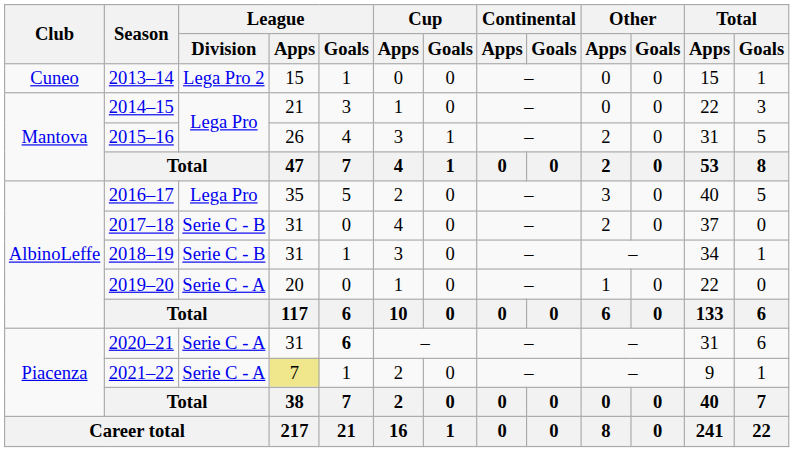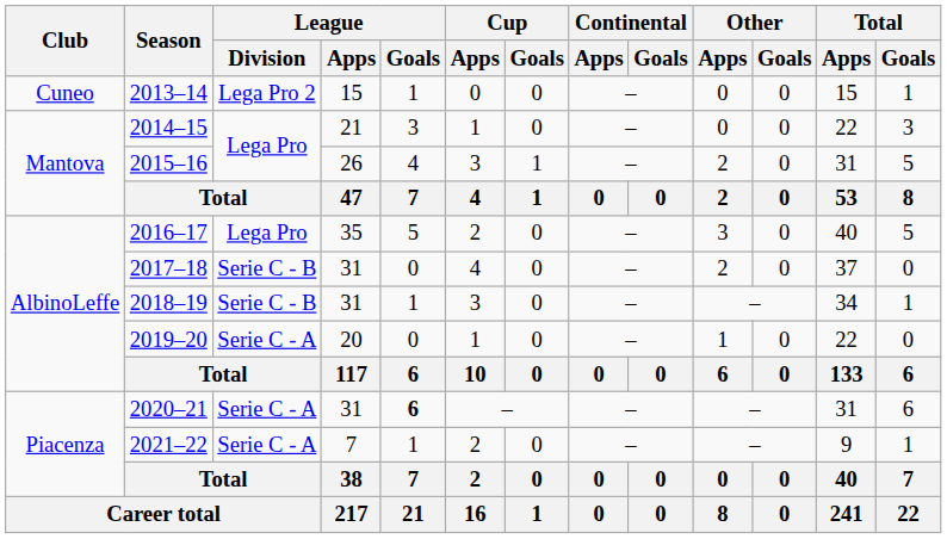2021–22 | League / Apps: khaki background -> no background
